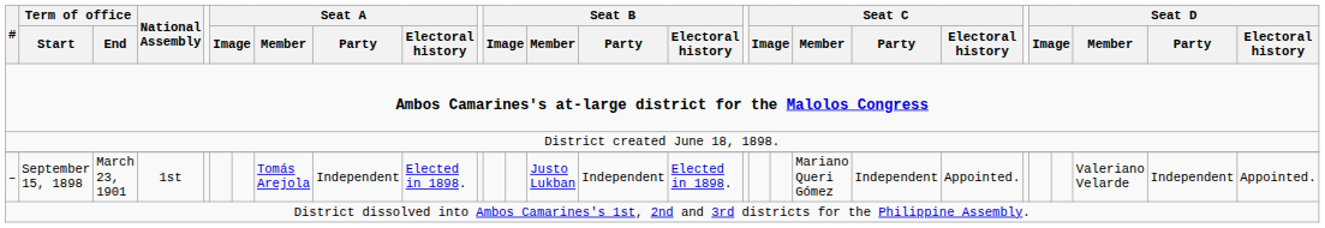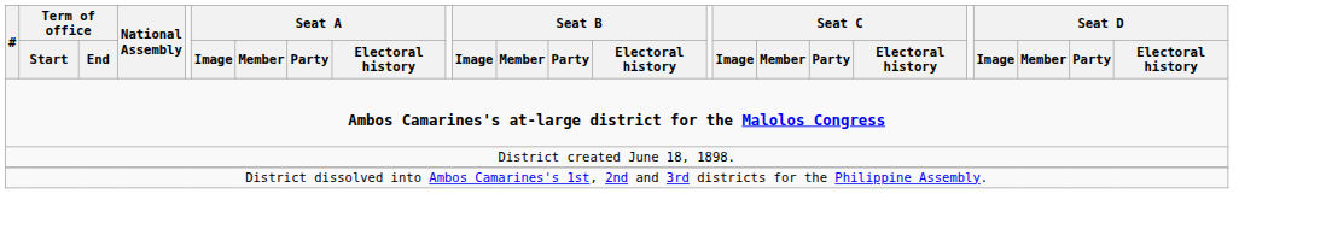- row: – | September 15, 1898 | March 23, 1901 | 1st | Tomás Arejola | Independent | Elected in 1898. | Justo Lukban | Independent | Elected in 1898. | Mariano Queri Gómez | Independent | Appointed. | Valeriano Velarde | Independent | Appointed.
